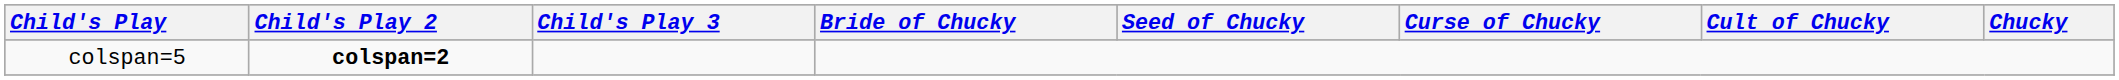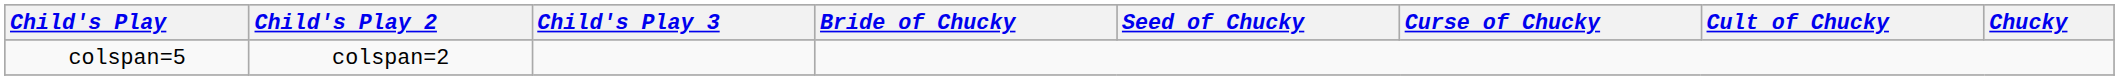colspan=5 | Child's Play 2: bold -> normal
